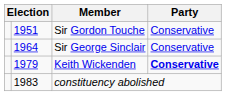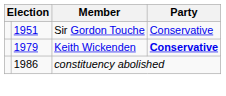- row: 1964 | Sir George Sinclair | Conservative
constituency abolished | column 2: 1983 -> 1986
